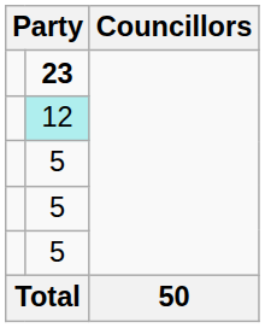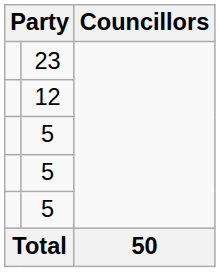23 | column 2: bold -> normal
12 | column 2: paleturquoise background -> no background
